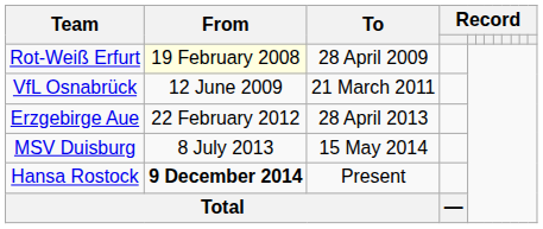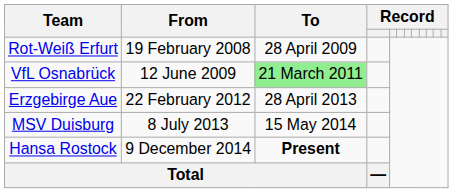Rot-Weiß Erfurt | From: lightyellow background -> no background
VfL Osnabrück | To: no background -> lightgreen background
Hansa Rostock | From: bold -> normal
Hansa Rostock | To: normal -> bold
